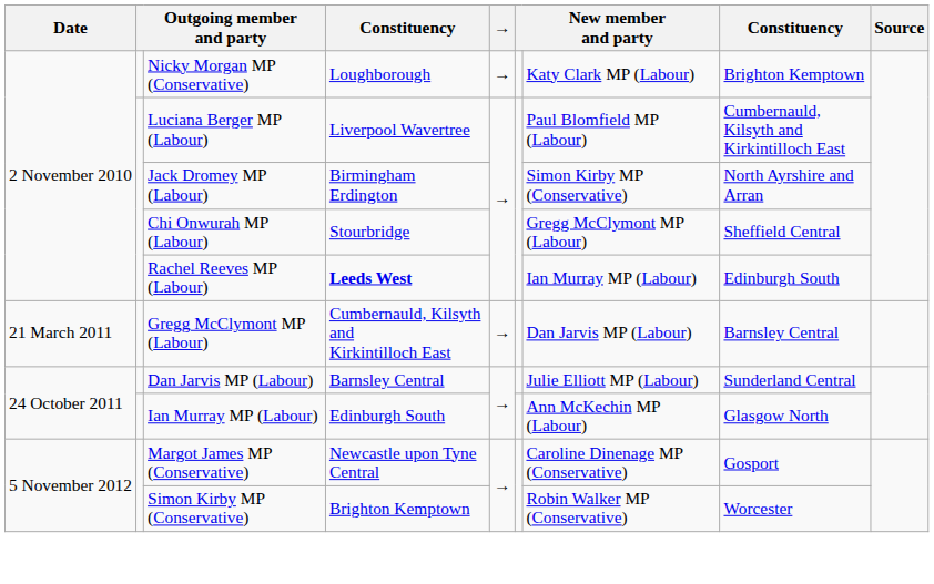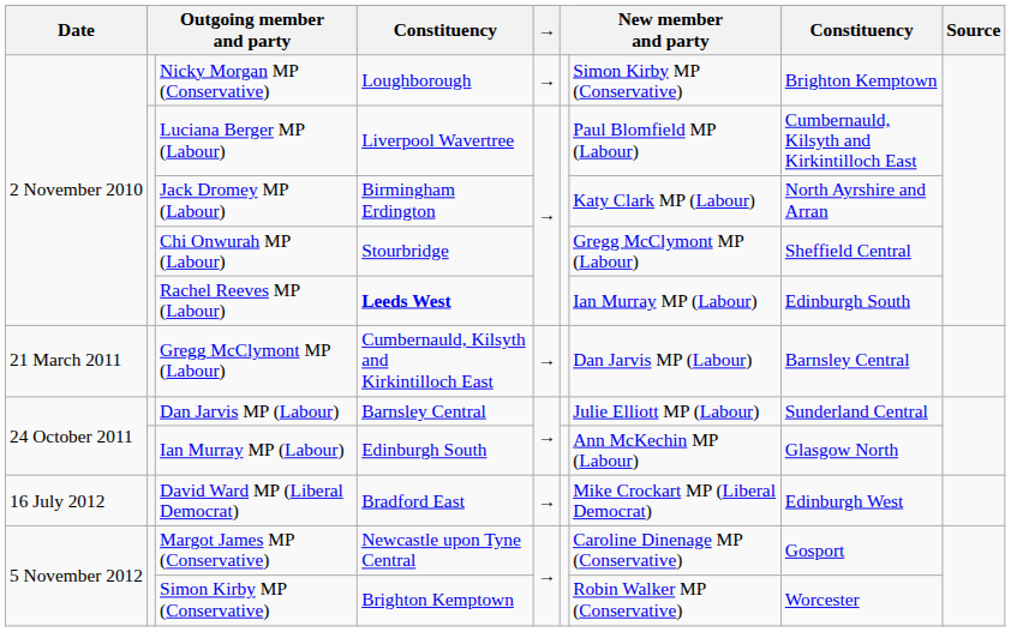Nicky Morgan MP (Conservative) | column 7: Katy Clark MP (Labour) -> Simon Kirby MP (Conservative)
Jack Dromey MP (Labour) | column 7: Simon Kirby MP (Conservative) -> Katy Clark MP (Labour)
+ row: 16 July 2012 | David Ward MP (Liberal Democrat) | Bradford East | → | Mike Crockart MP (Liberal Democrat) | Edinburgh West
